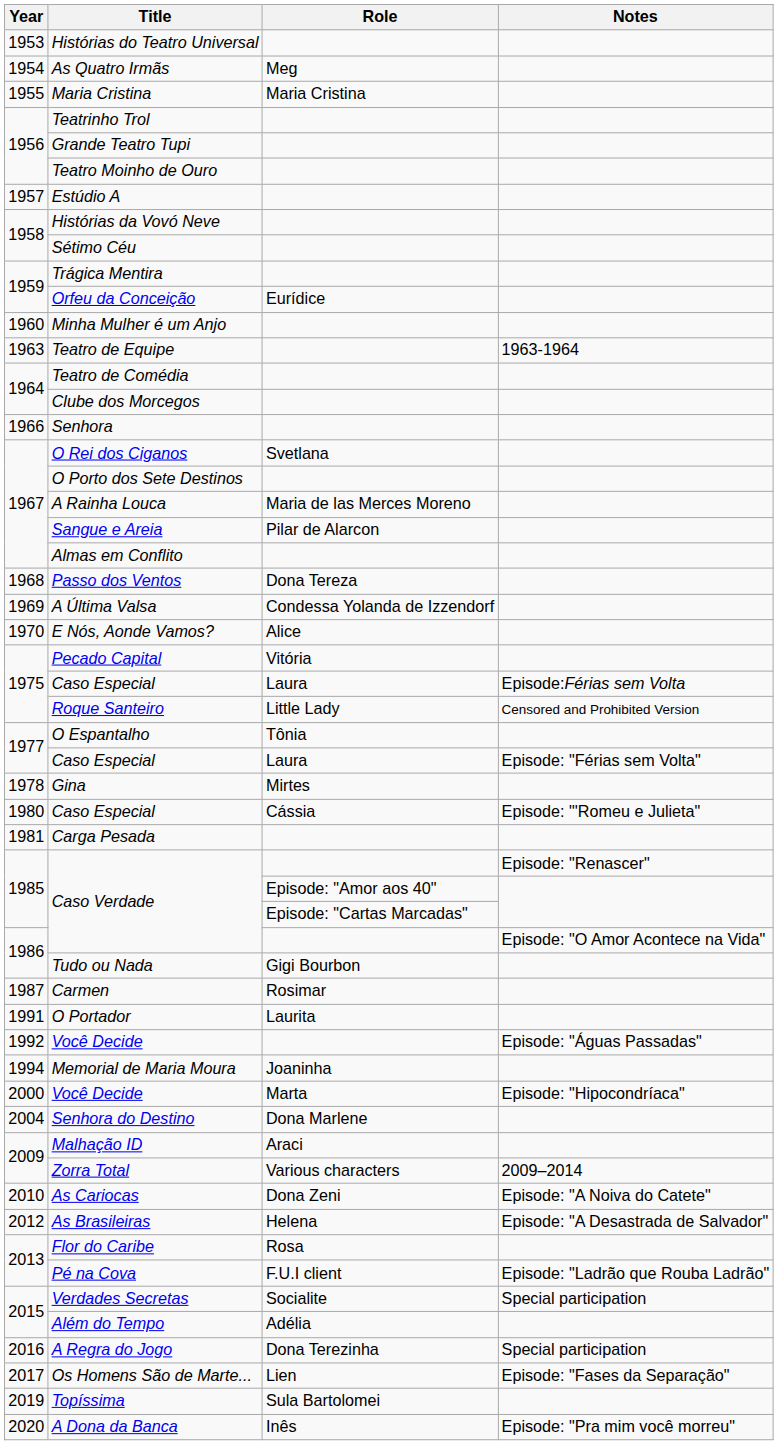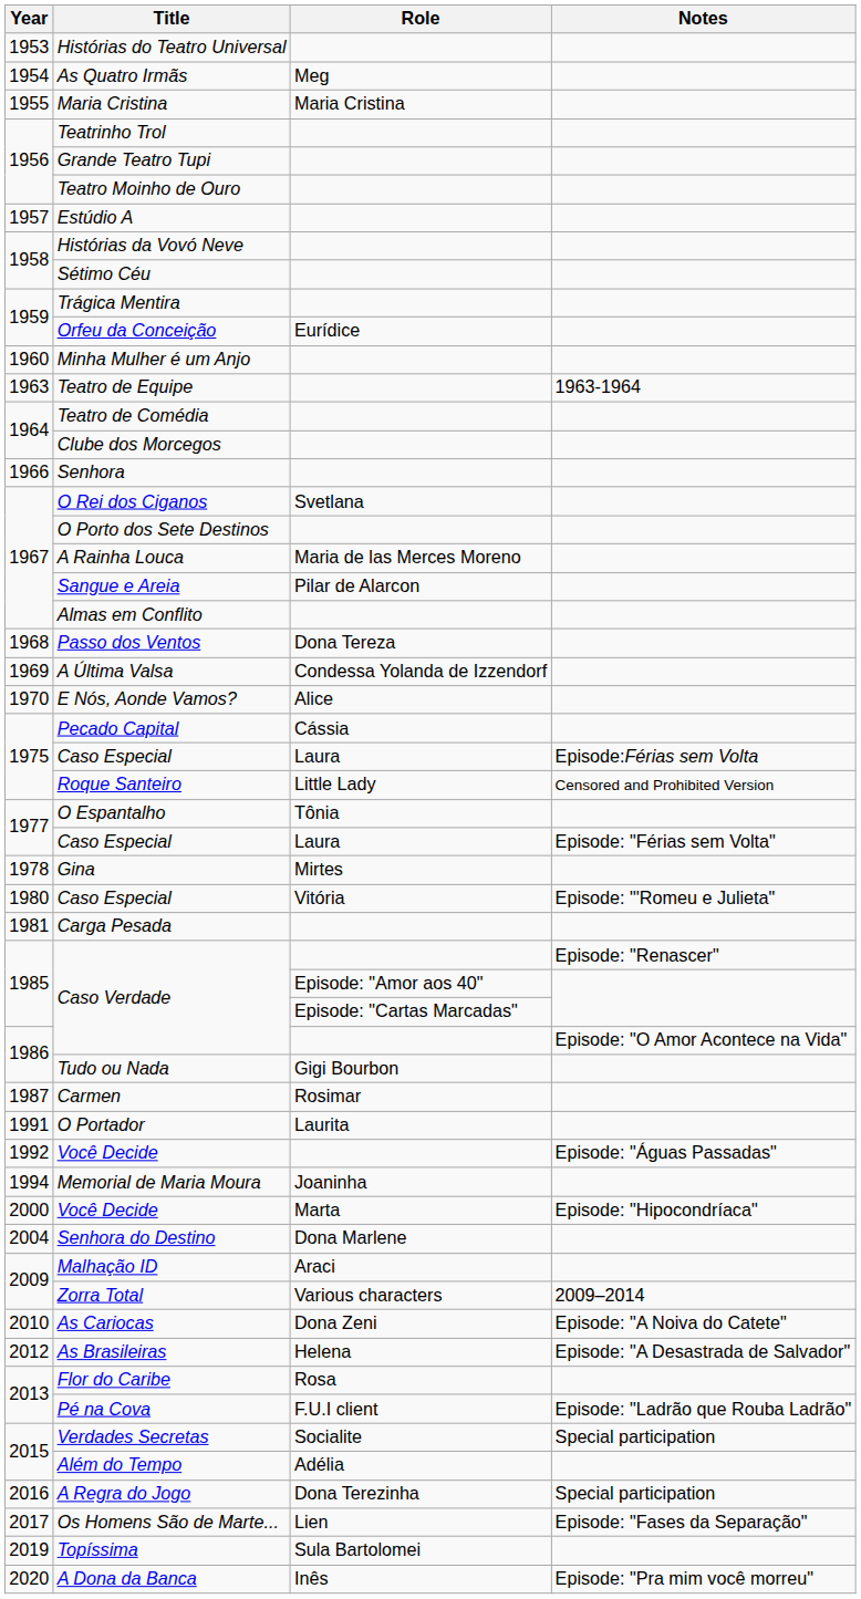Pecado Capital | Role: Vitória -> Cássia
Caso Especial / Episode: "'Romeu e Julieta" | Role: Cássia -> Vitória
